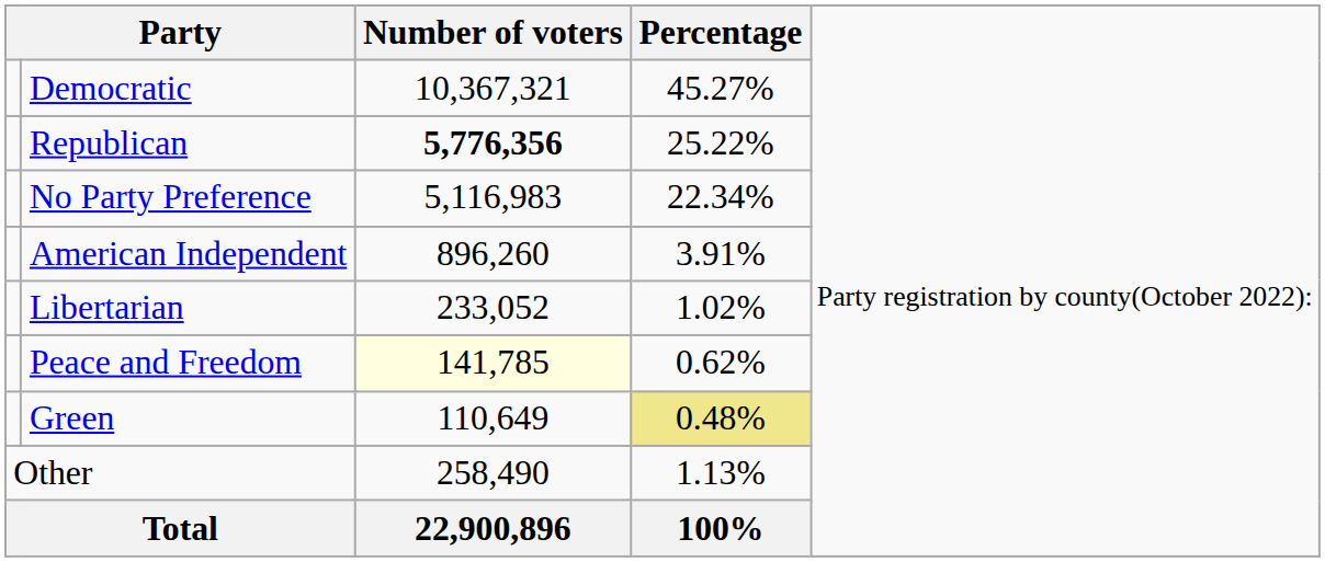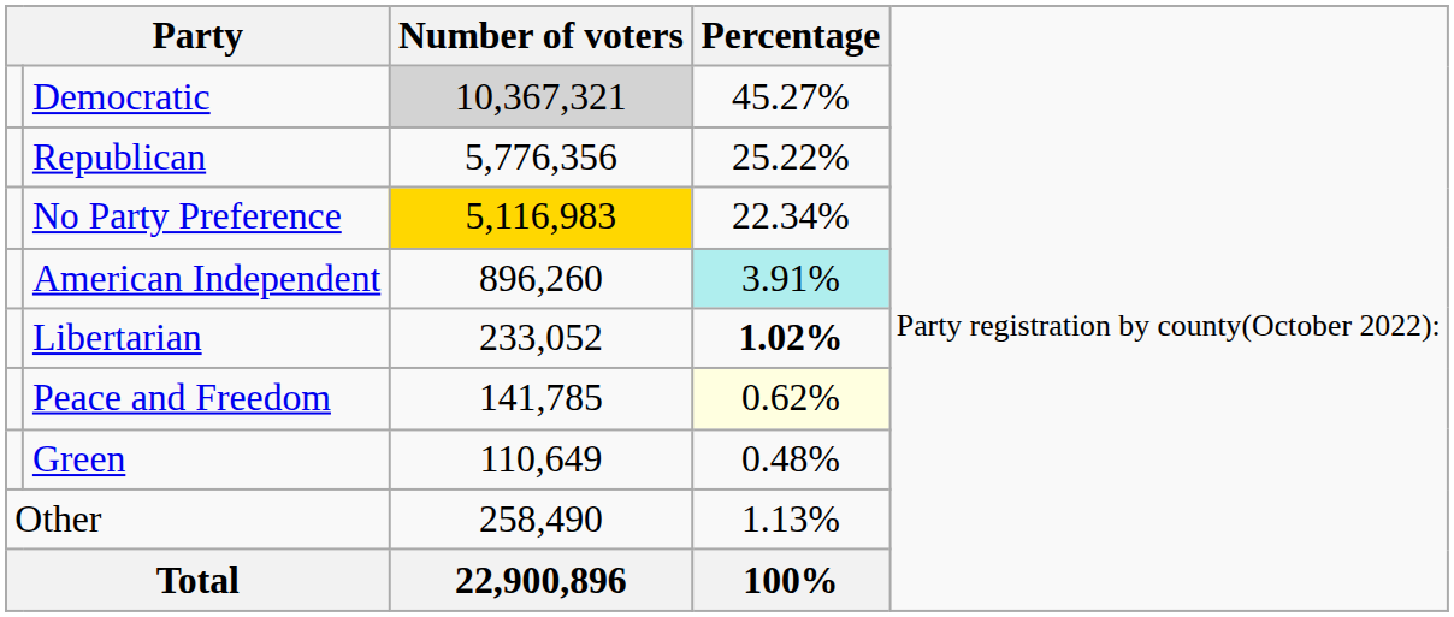Democratic | column 3: no background -> lightgrey background
Republican | column 3: bold -> normal
No Party Preference | column 3: no background -> gold background
American Independent | column 4: no background -> paleturquoise background
Libertarian | column 4: normal -> bold
Peace and Freedom | column 3: lightyellow background -> no background
Peace and Freedom | column 4: no background -> lightyellow background
Green | column 4: khaki background -> no background
